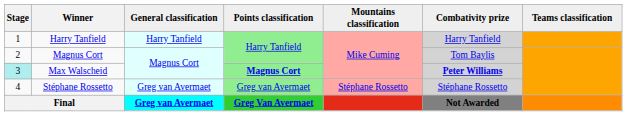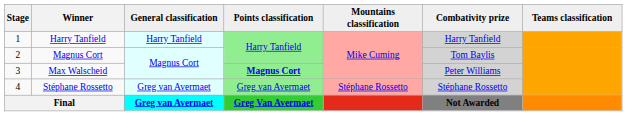Max Walscheid | Stage: paleturquoise background -> no background
Max Walscheid | Combativity prize: bold -> normal
